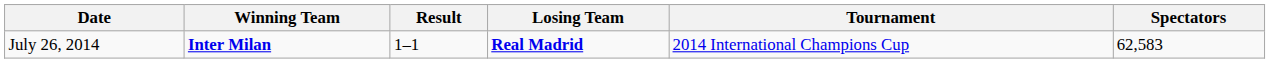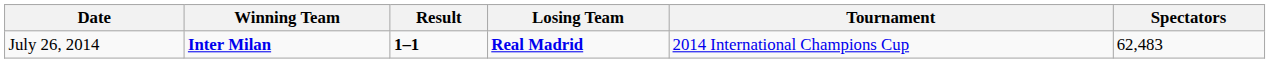July 26, 2014 | Result: normal -> bold
July 26, 2014 | Spectators: 62,583 -> 62,483
